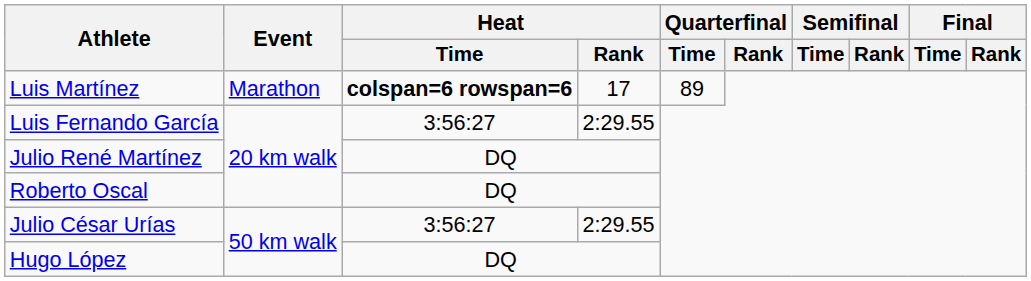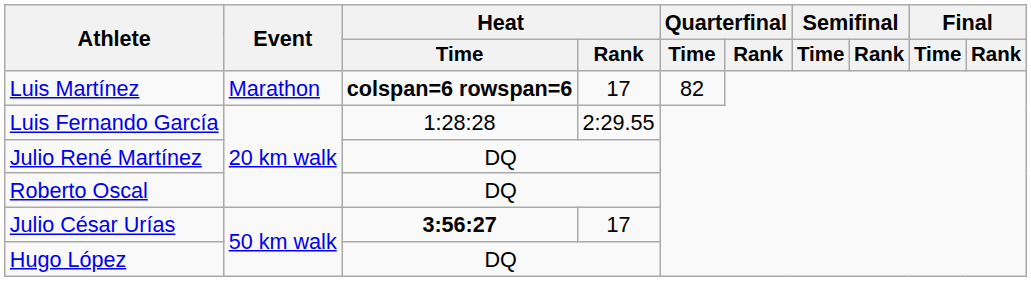Luis Martínez | Quarterfinal / Time: 89 -> 82
Luis Fernando García | Heat / Time: 3:56:27 -> 1:28:28
Julio César Urías | Heat / Time: normal -> bold
Julio César Urías | Heat / Rank: 2:29.55 -> 17
